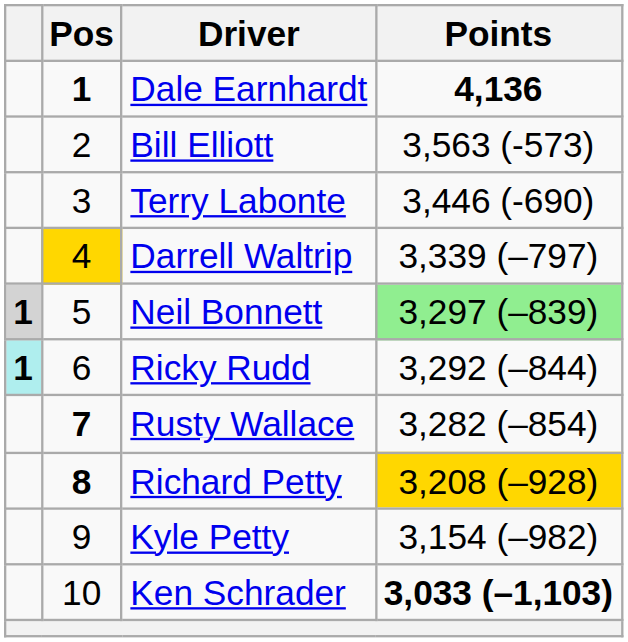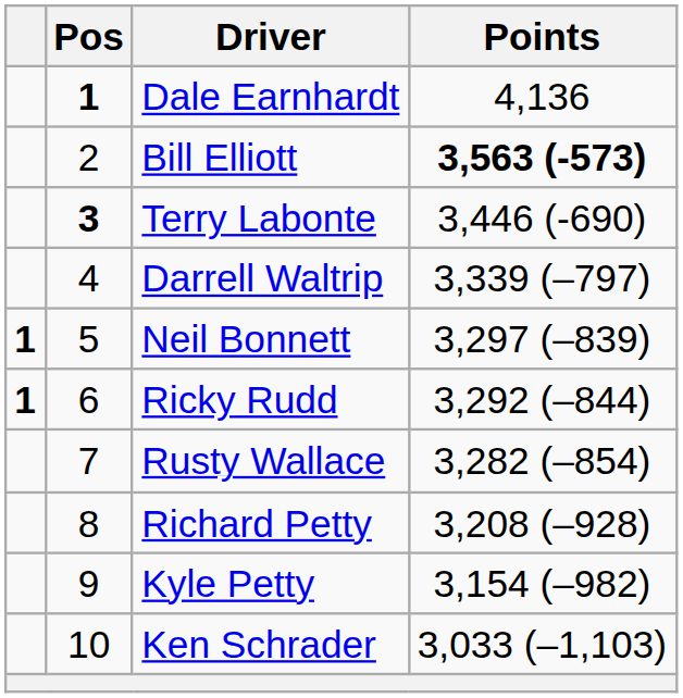Dale Earnhardt | Points: bold -> normal
Bill Elliott | Points: normal -> bold
Terry Labonte | Pos: normal -> bold
Darrell Waltrip | Pos: gold background -> no background
Neil Bonnett | column 1: lightgrey background -> no background
Neil Bonnett | Points: lightgreen background -> no background
Ricky Rudd | column 1: paleturquoise background -> no background
Rusty Wallace | Pos: bold -> normal
Richard Petty | Pos: bold -> normal
Richard Petty | Points: gold background -> no background
Ken Schrader | Points: bold -> normal
